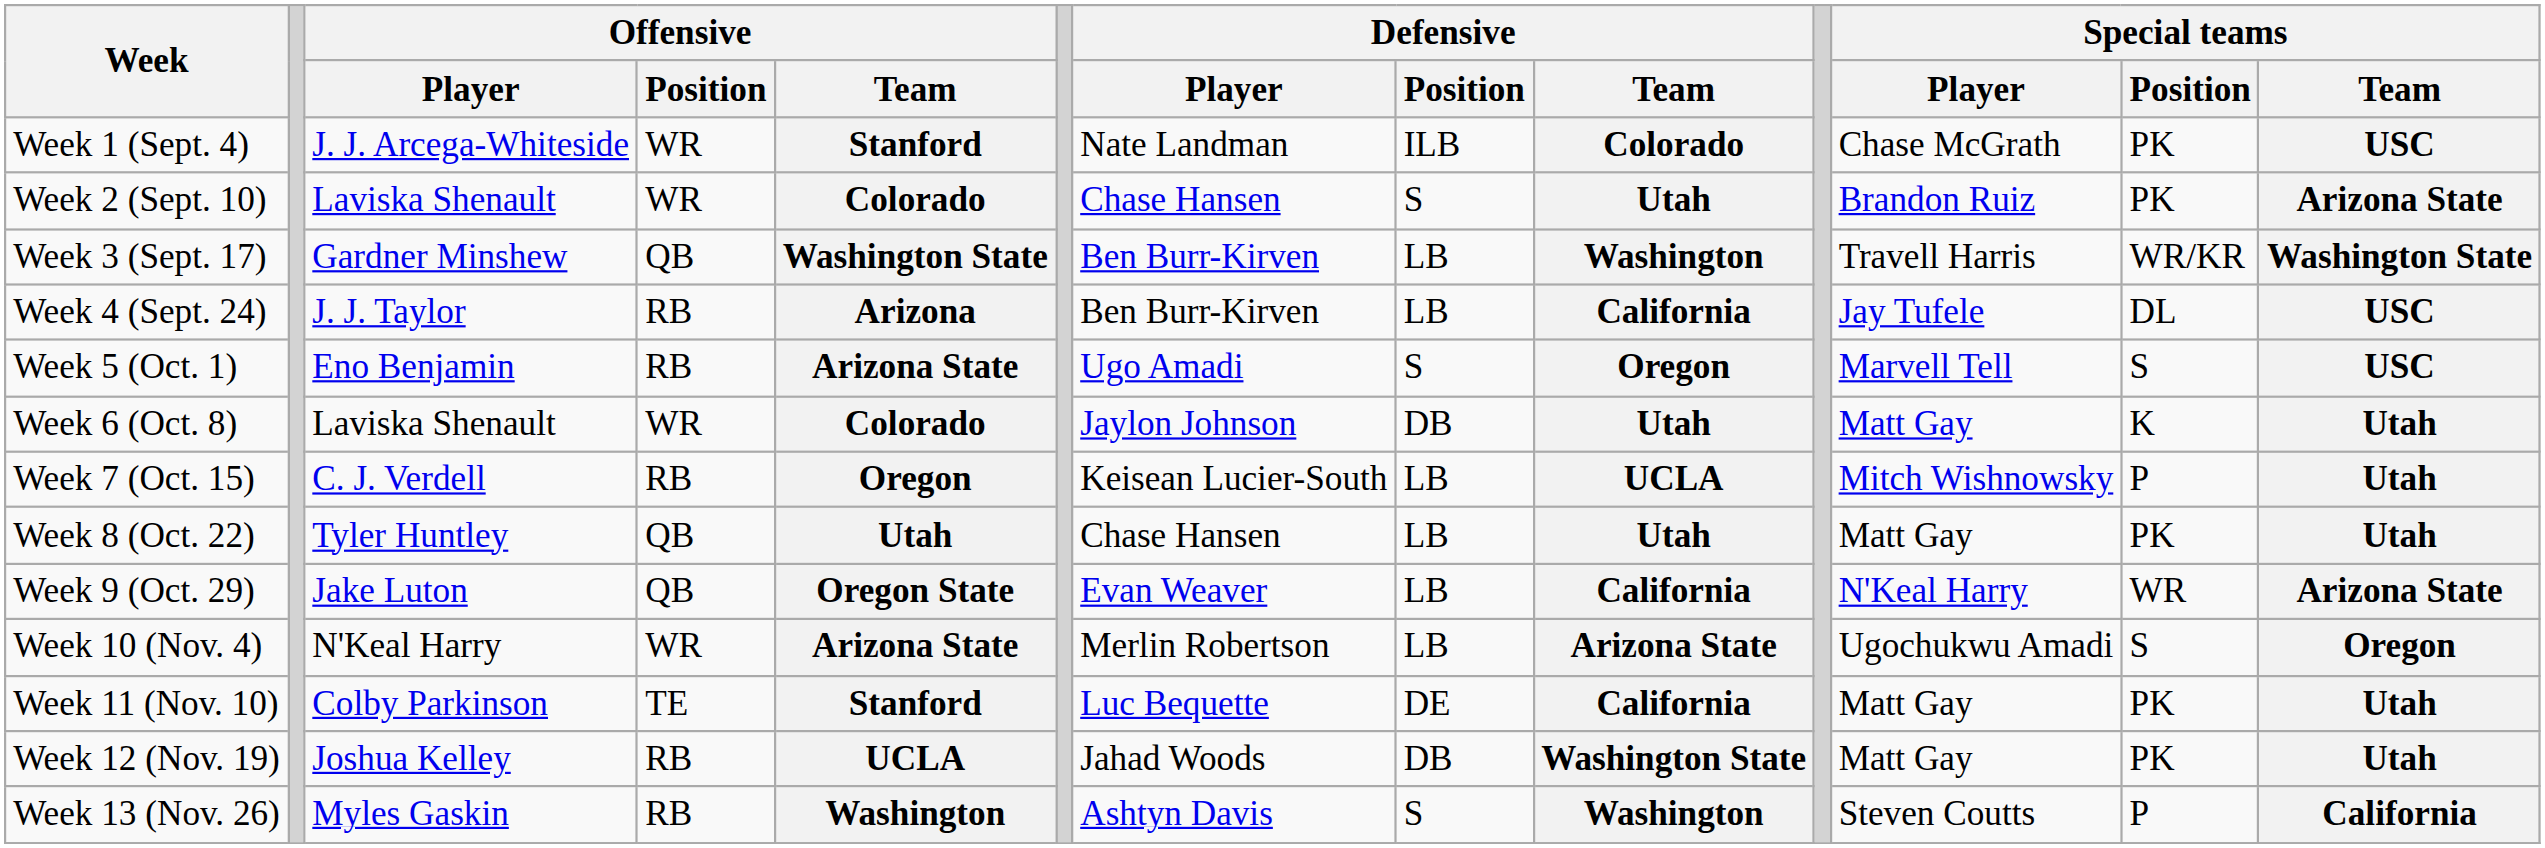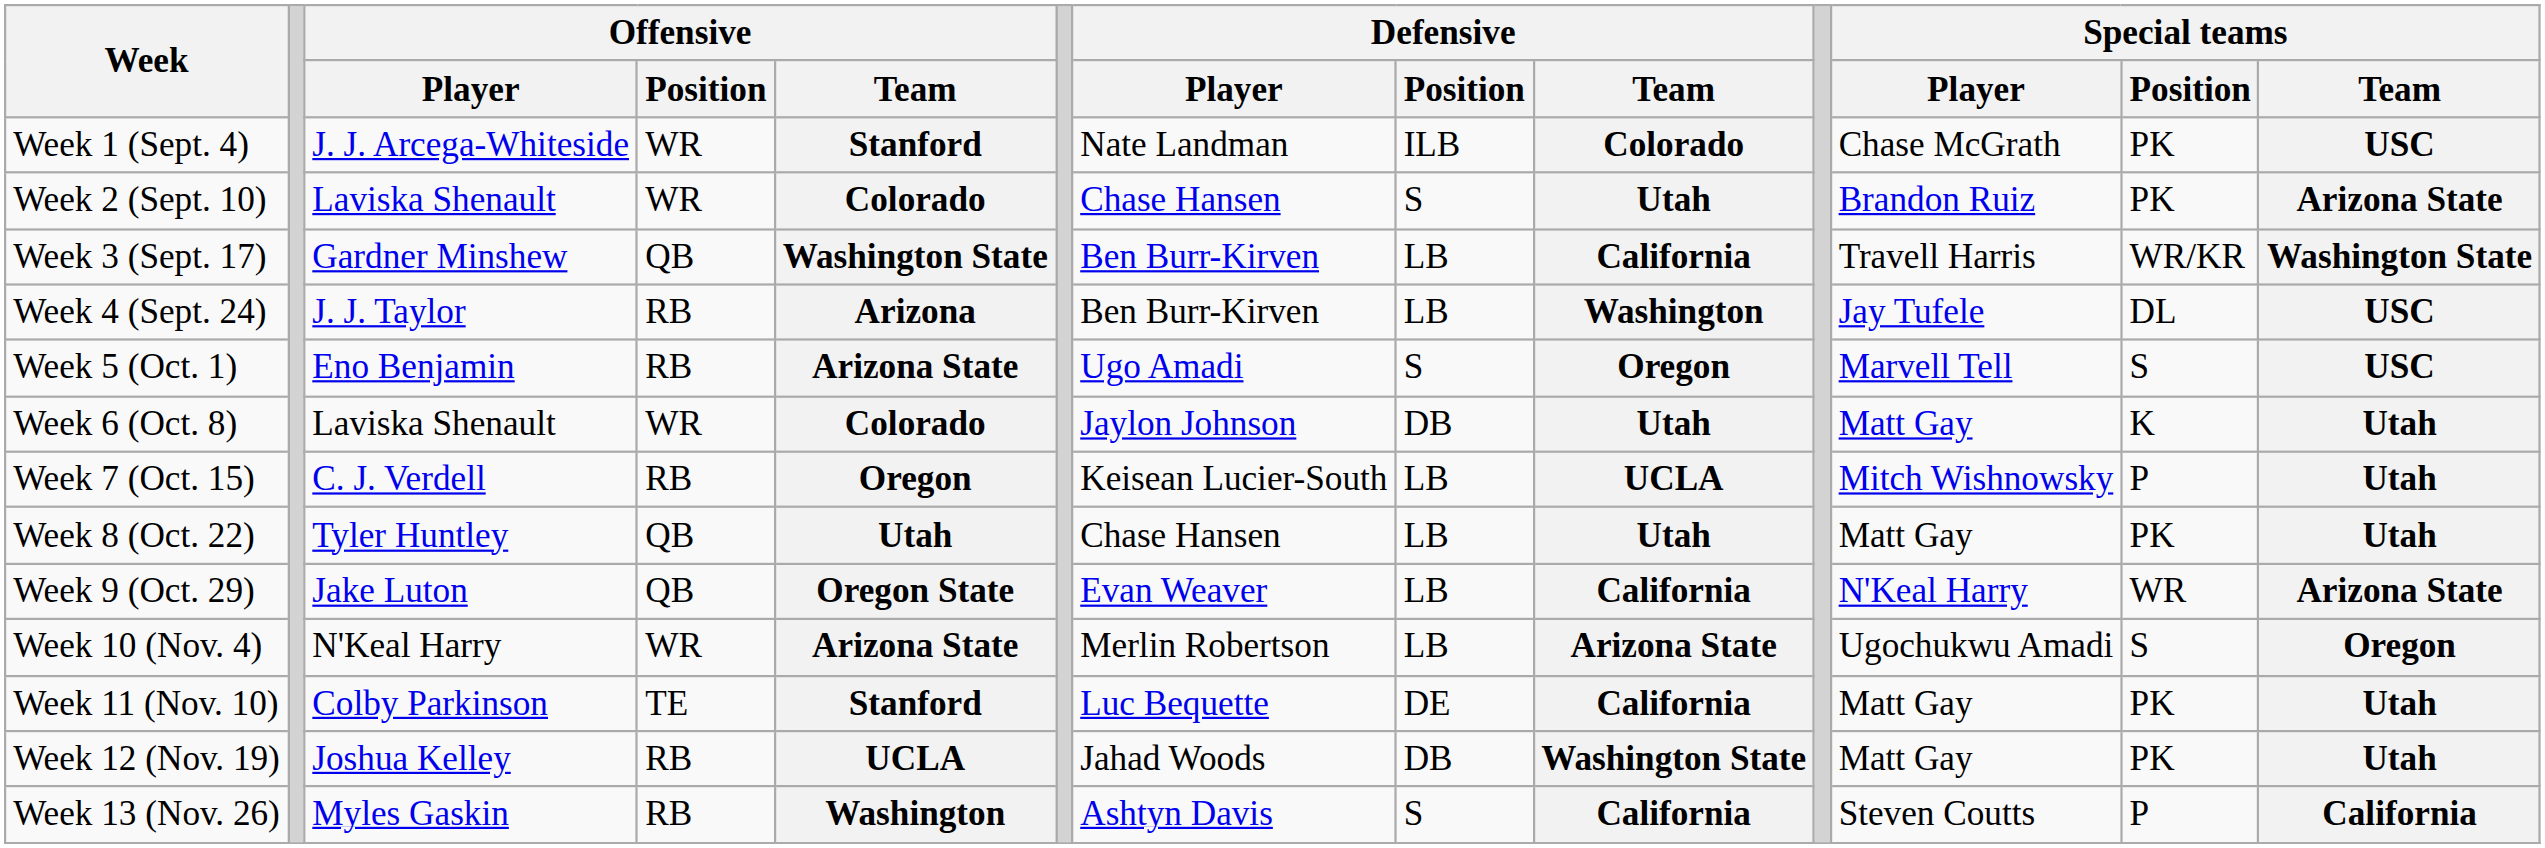Week 3 (Sept. 17) | Defensive / Team: Washington -> California
Week 4 (Sept. 24) | Defensive / Team: California -> Washington
Week 13 (Nov. 26) | Defensive / Team: Washington -> California
